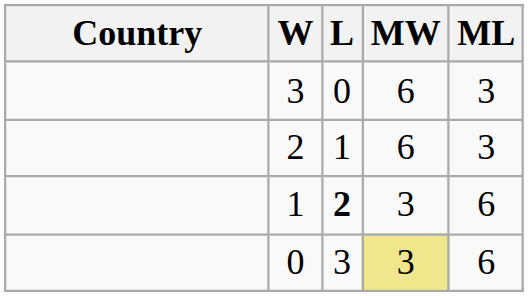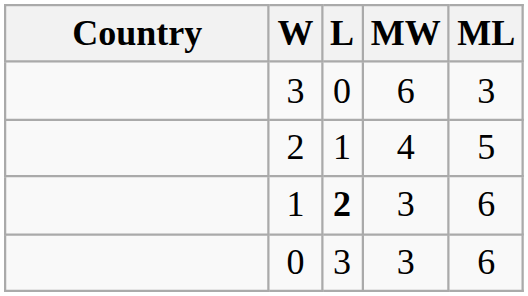row 3 | MW: 6 -> 4
row 3 | ML: 3 -> 5
row 5 | MW: khaki background -> no background
